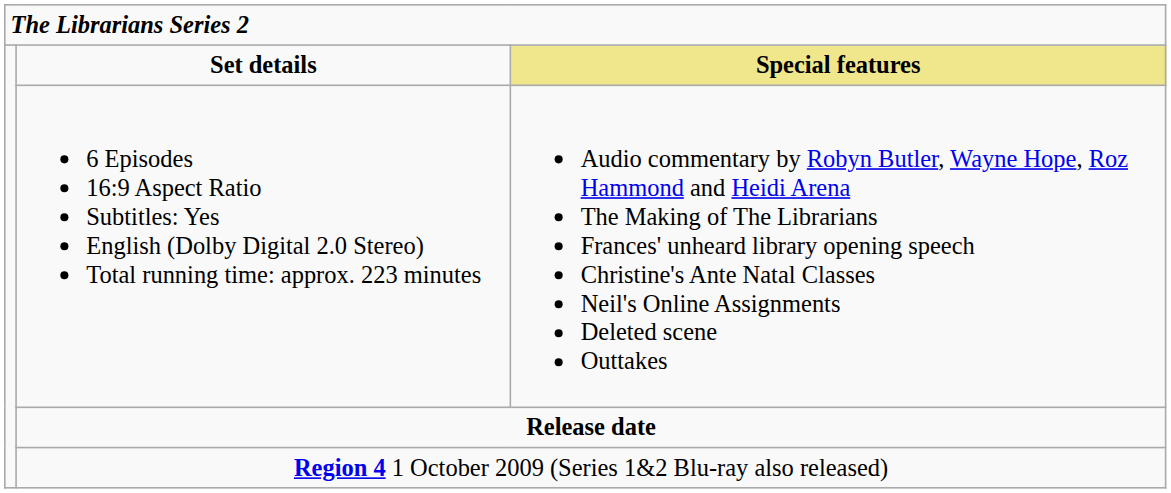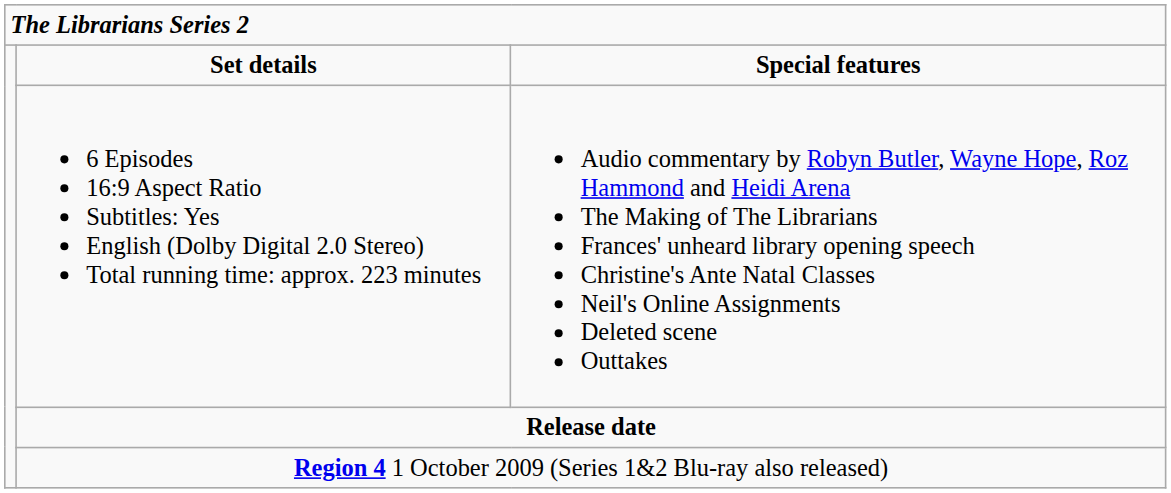Set details | column 3: khaki background -> no background
